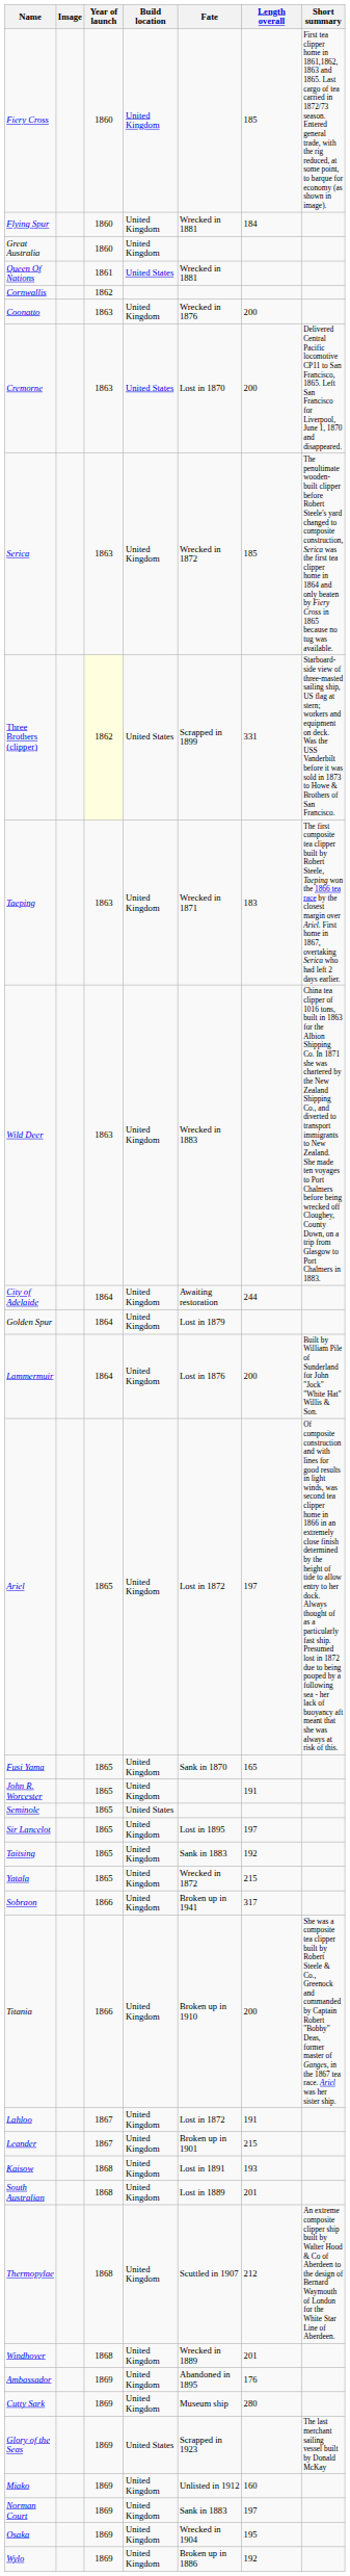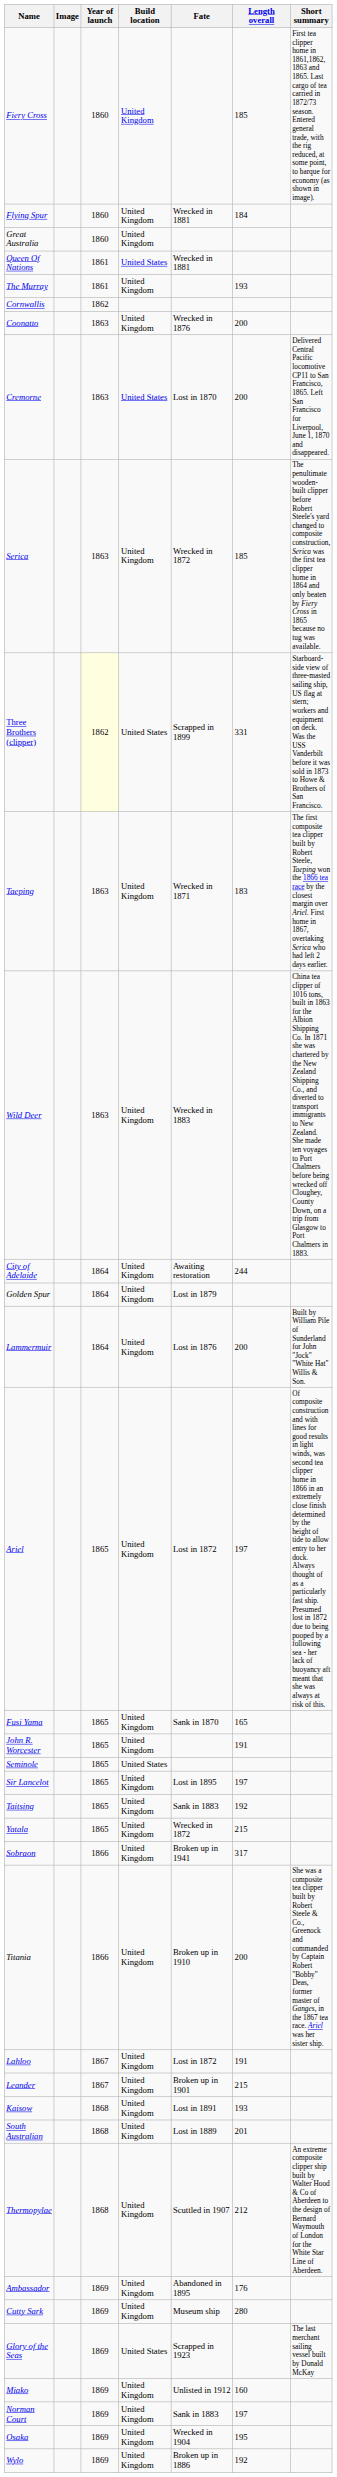+ row: The Murray | 1861 | United Kingdom | 193
- row: Windhover | 1868 | United Kingdom | Wrecked in 1889 | 201
